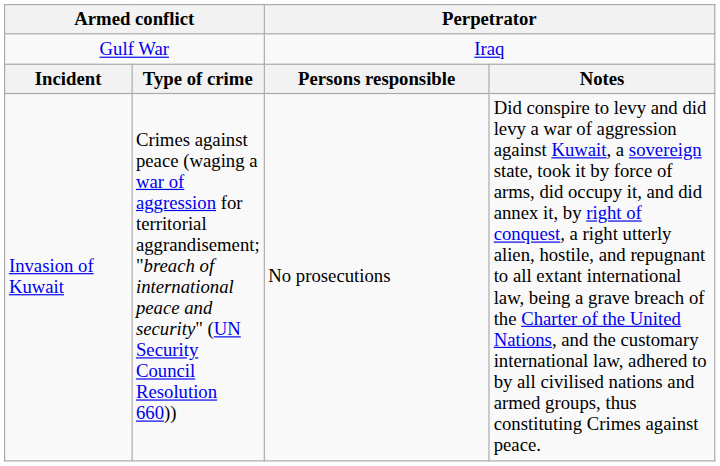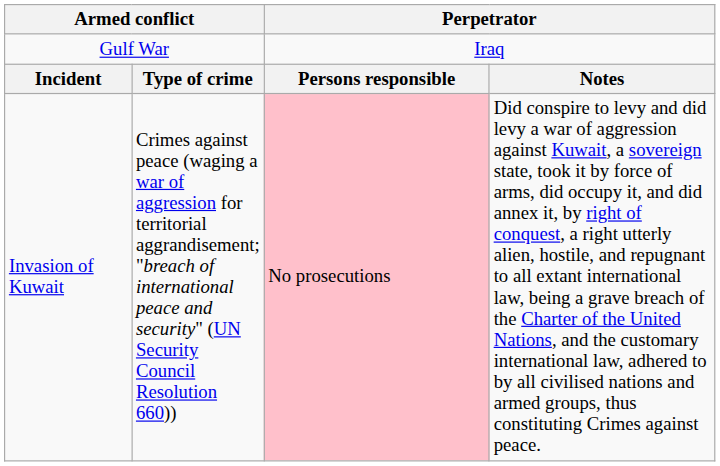Invasion of Kuwait | column 3: no background -> pink background
